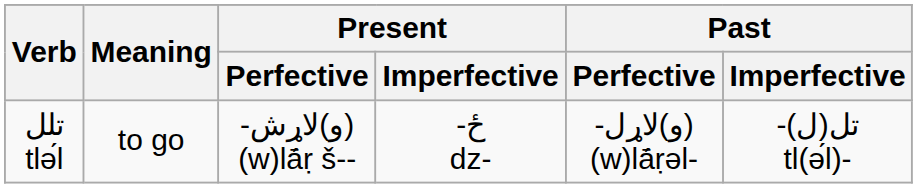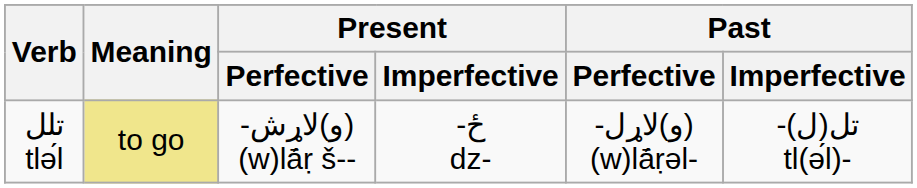تلل tlә́l | Meaning: no background -> khaki background
